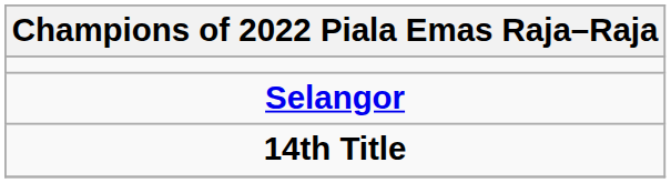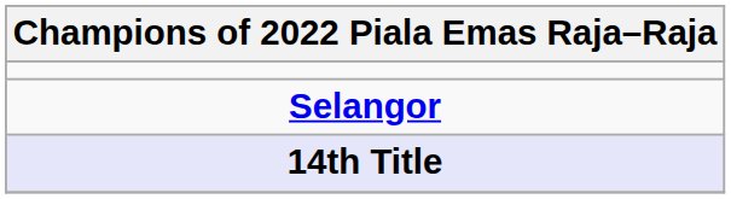row 4 | column 1: no background -> lavender background
